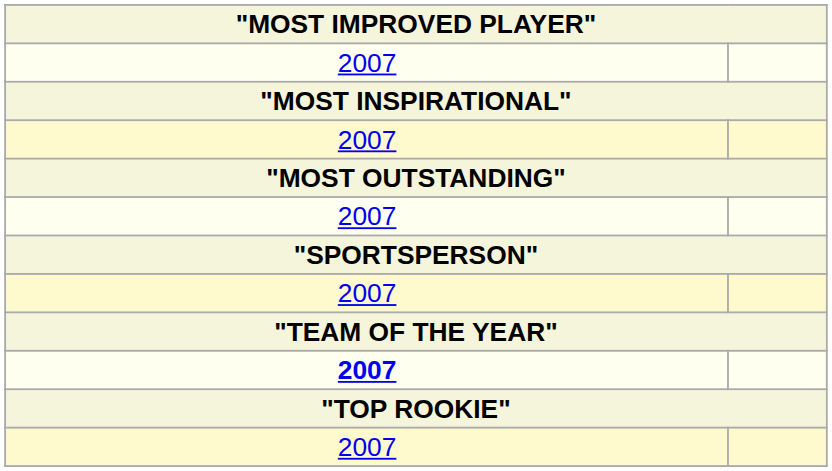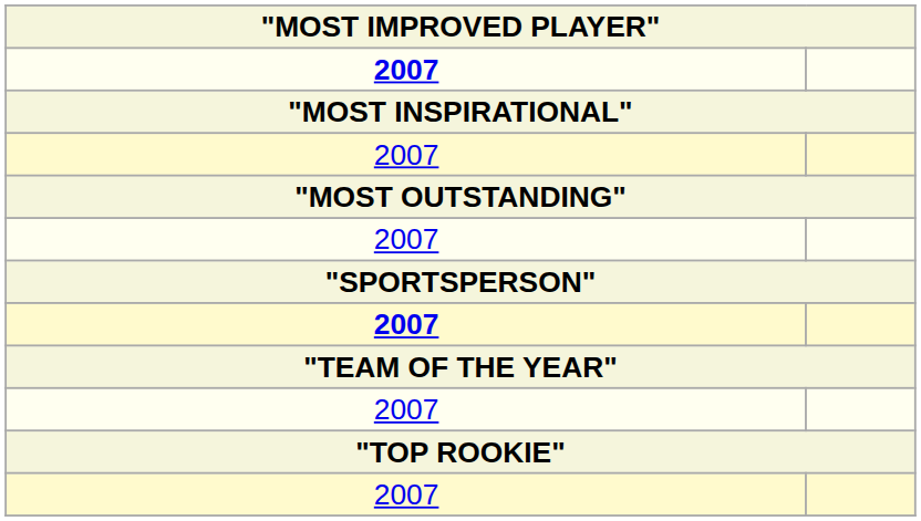row 2 | column 1: normal -> bold
row 8 | column 1: normal -> bold
row 10 | column 1: bold -> normal
